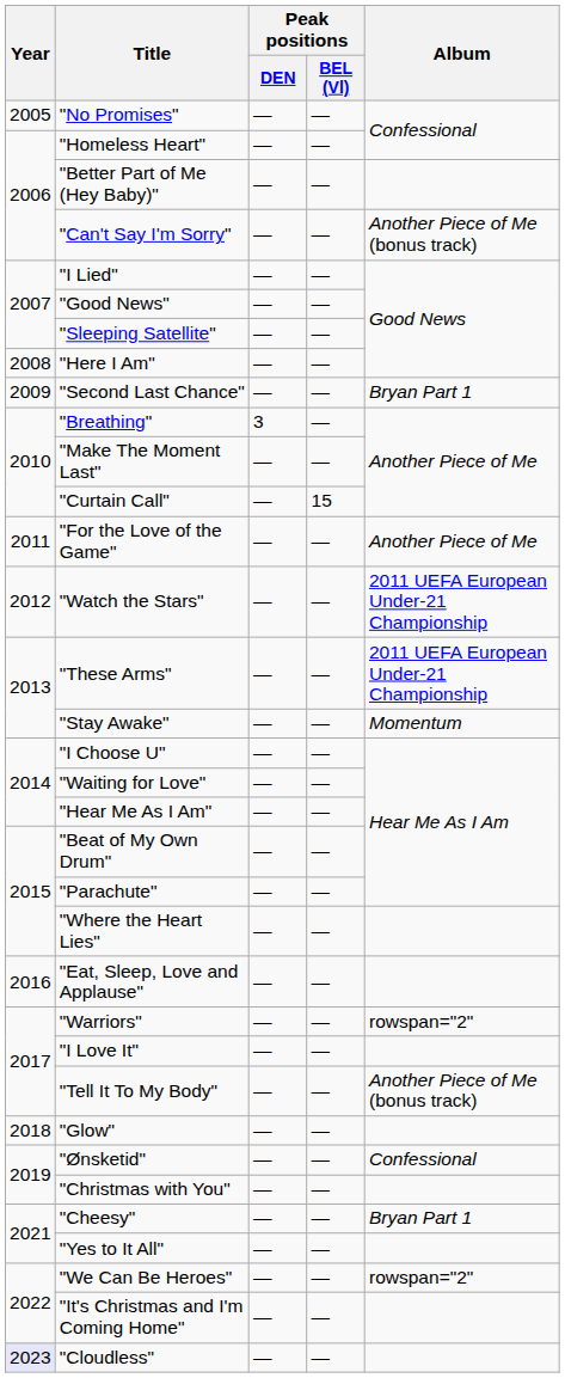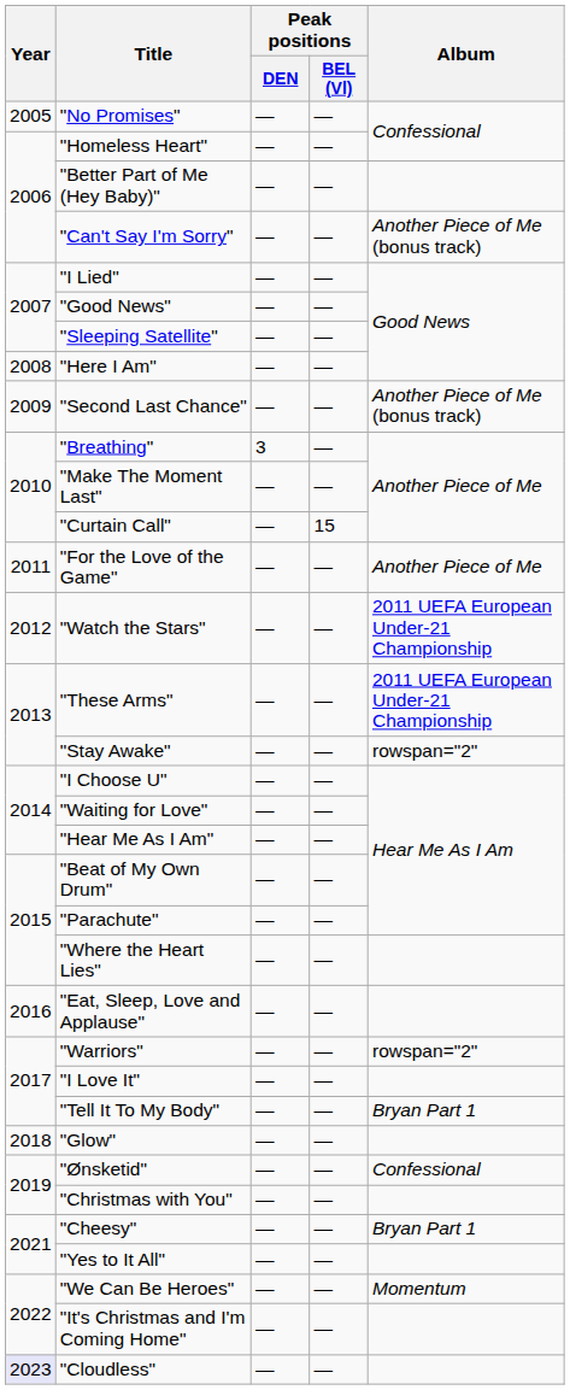"Second Last Chance" | Album: Bryan Part 1 -> Another Piece of Me (bonus track)
"Stay Awake" | Album: Momentum -> rowspan="2"
"Tell It To My Body" | Album: Another Piece of Me (bonus track) -> Bryan Part 1
"We Can Be Heroes" | Album: rowspan="2" -> Momentum
